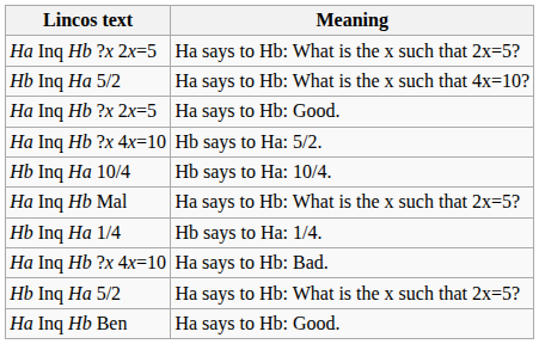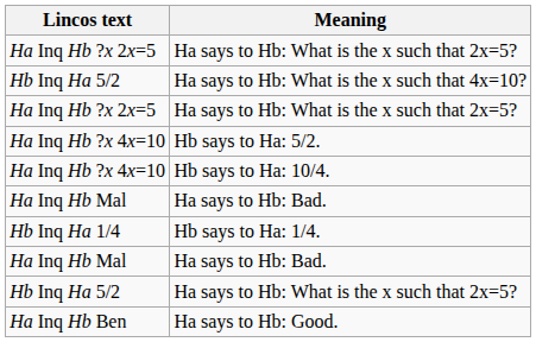row 4 | Meaning: Ha says to Hb: Good. -> Ha says to Hb: What is the x such that 2x=5?
row 6 | Lincos text: Hb Inq Ha 10/4 -> Ha Inq Hb ?x 4x=10
row 7 | Meaning: Ha says to Hb: What is the x such that 2x=5? -> Ha says to Hb: Bad.
row 9 | Lincos text: Ha Inq Hb ?x 4x=10 -> Ha Inq Hb Mal
